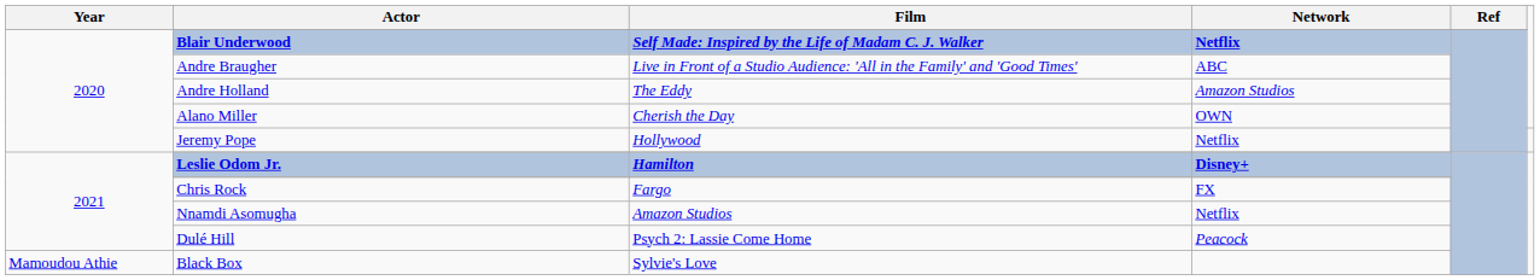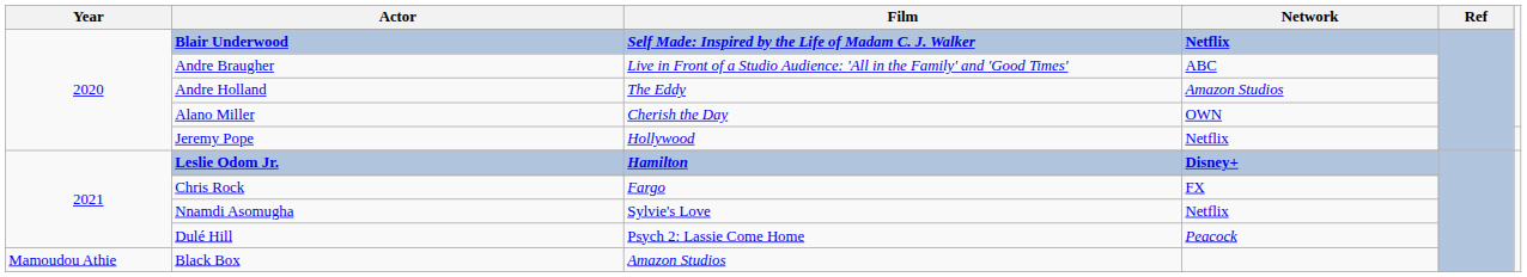Nnamdi Asomugha | Film: Amazon Studios -> Sylvie's Love
Black Box | Film: Sylvie's Love -> Amazon Studios
